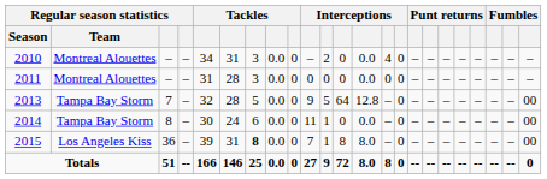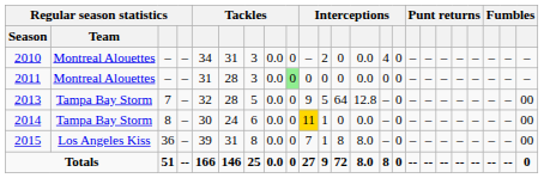2011 | column 9: no background -> lightgreen background
2014 | column 10: no background -> gold background
2015 | column 7: bold -> normal
